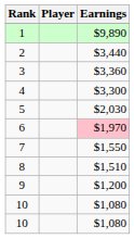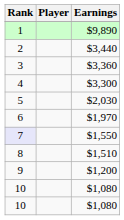6 | Earnings: pink background -> no background
7 | Rank: no background -> lavender background
